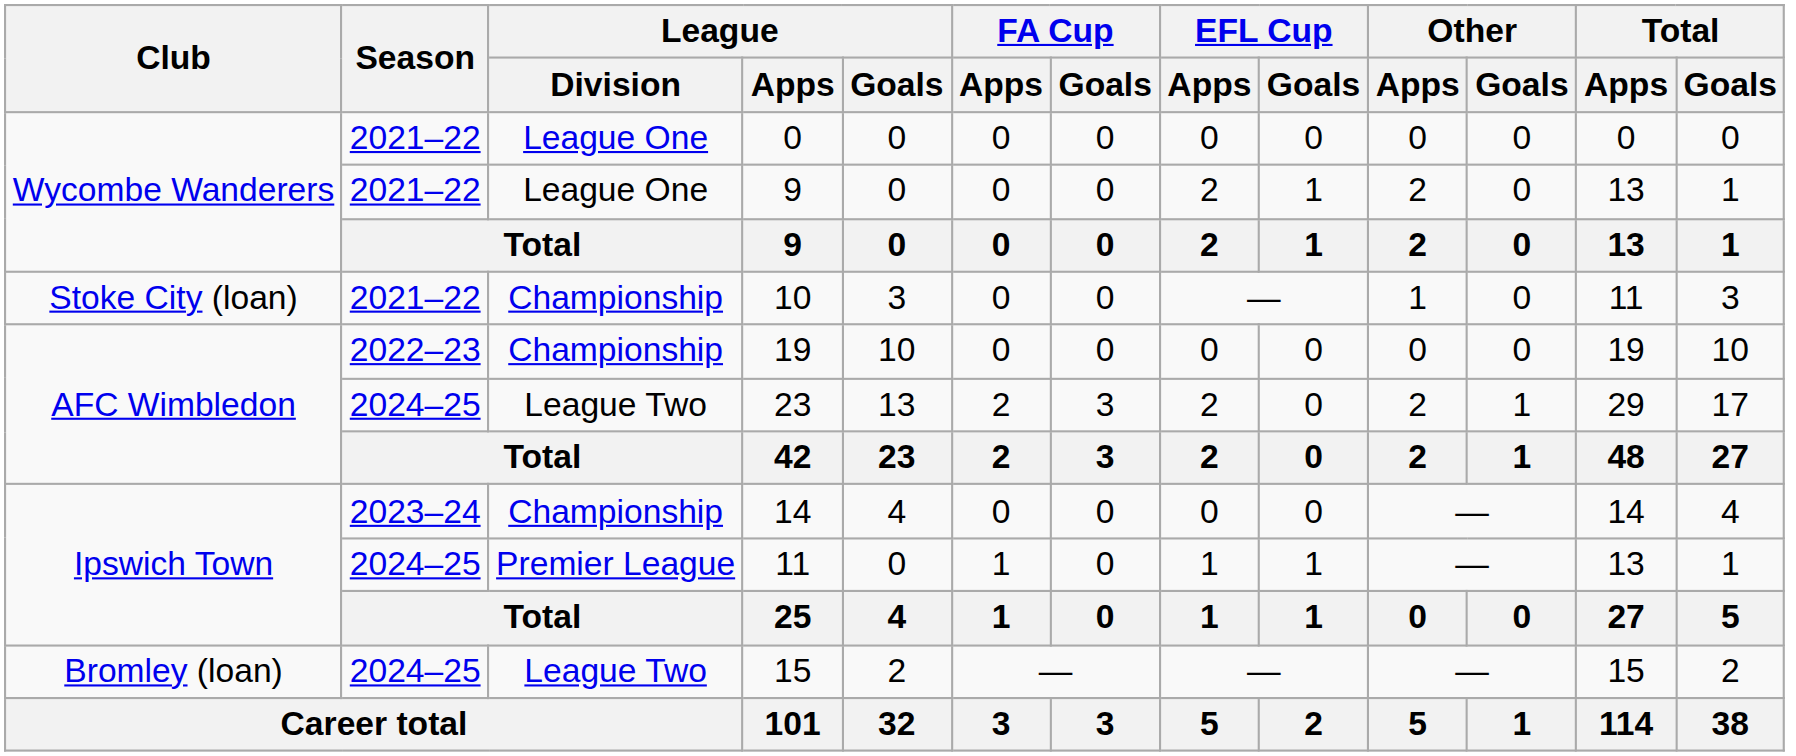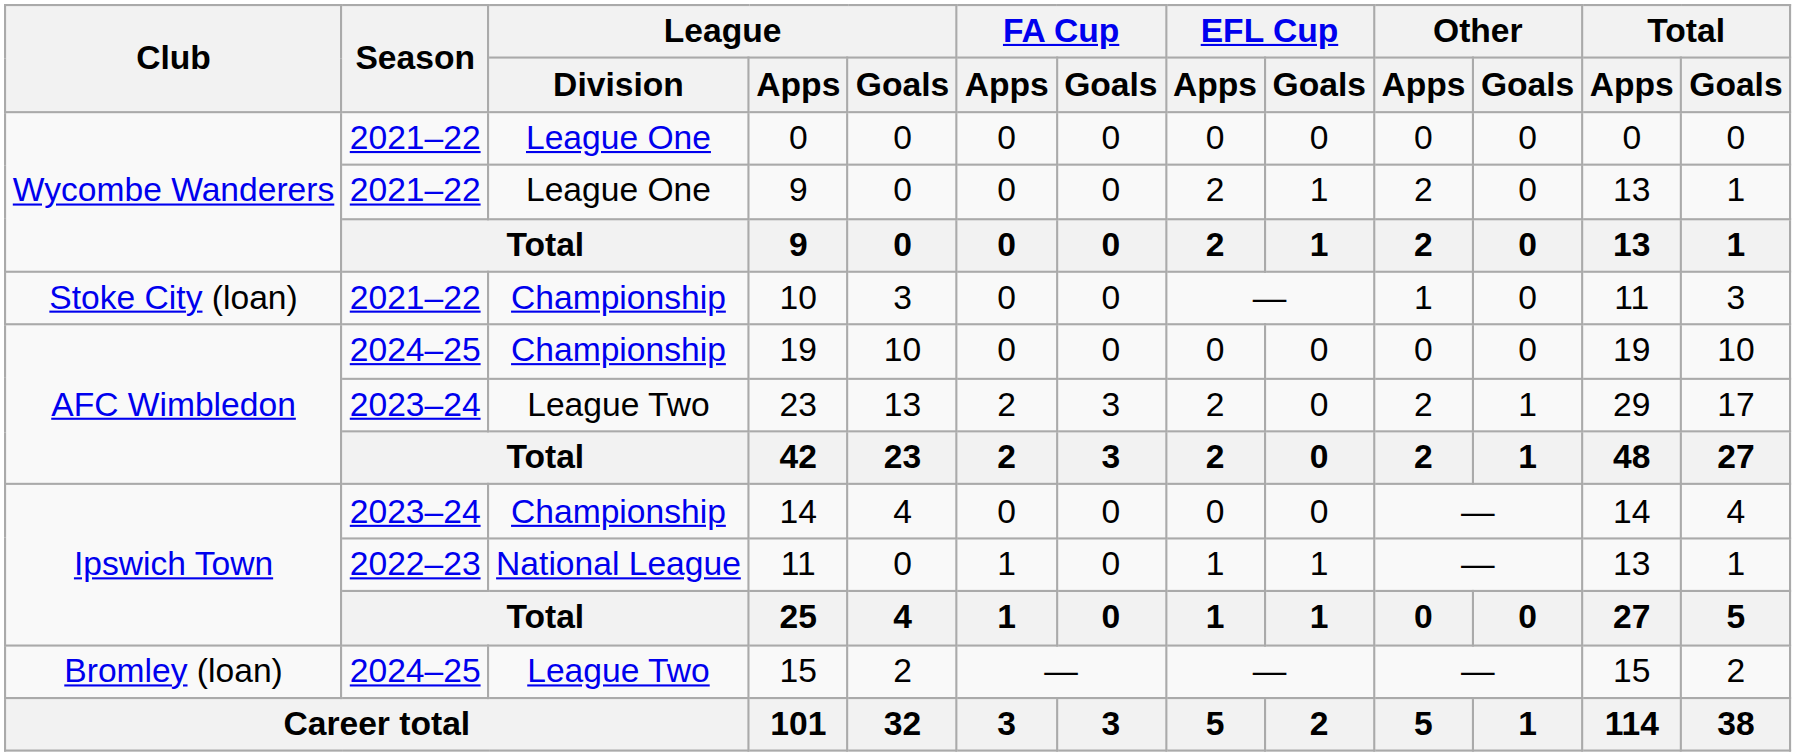row 7 | Season: 2022–23 -> 2024–25
row 8 | Season: 2024–25 -> 2023–24
row 11 | Season: 2024–25 -> 2022–23
row 11 | League / Division: Premier League -> National League
